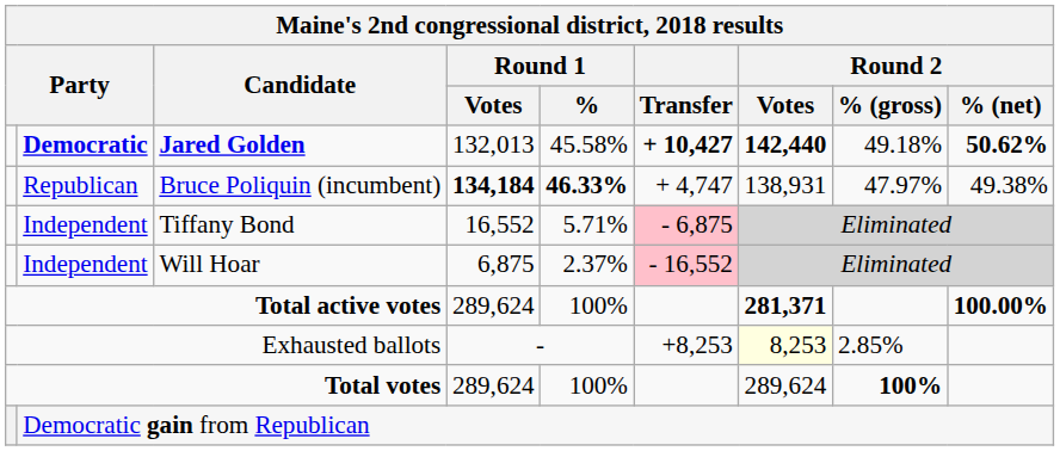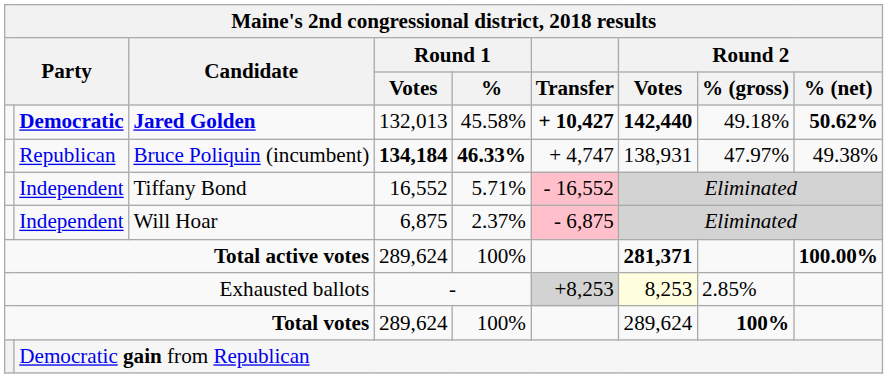Tiffany Bond | Transfer: - 6,875 -> - 16,552
Will Hoar | Transfer: - 16,552 -> - 6,875
Exhausted ballots | Transfer: no background -> lightgrey background
